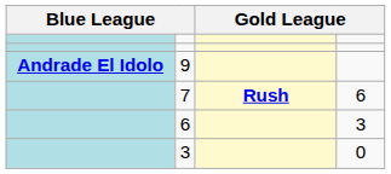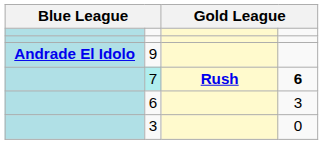7 | column 2: no background -> paleturquoise background
7 | column 4: normal -> bold
